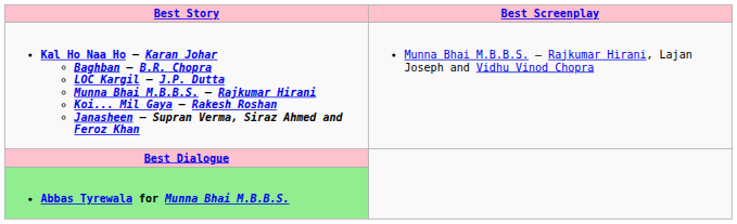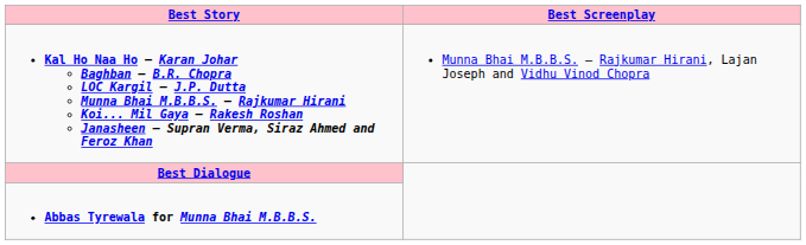Abbas Tyrewala for Munna Bhai M.B.B.S. | Best Story: lightgreen background -> no background
